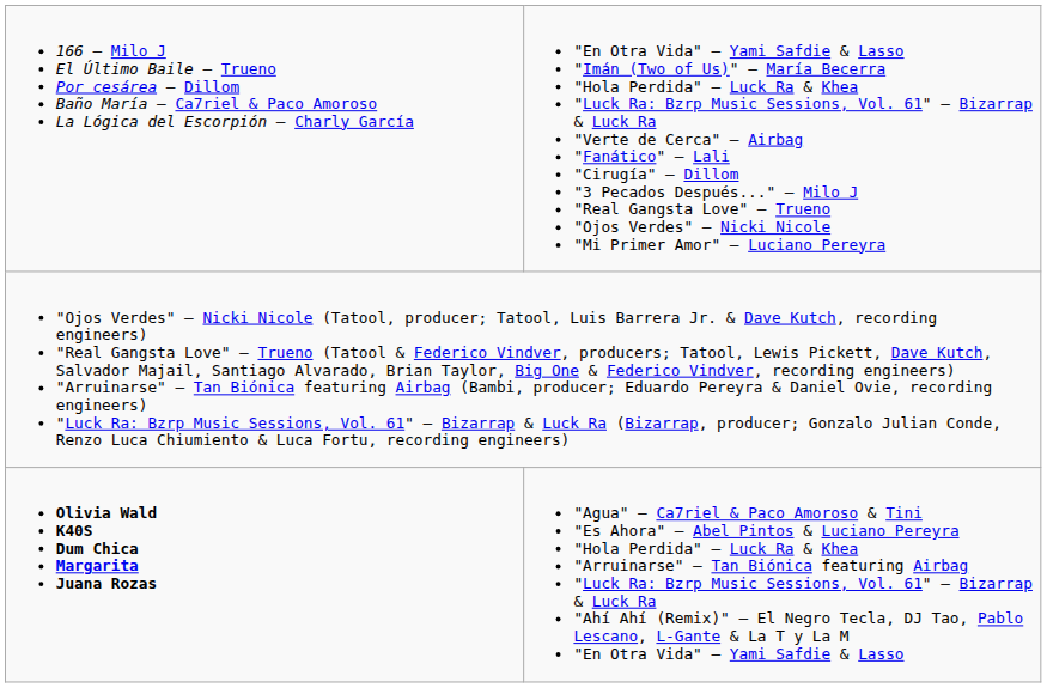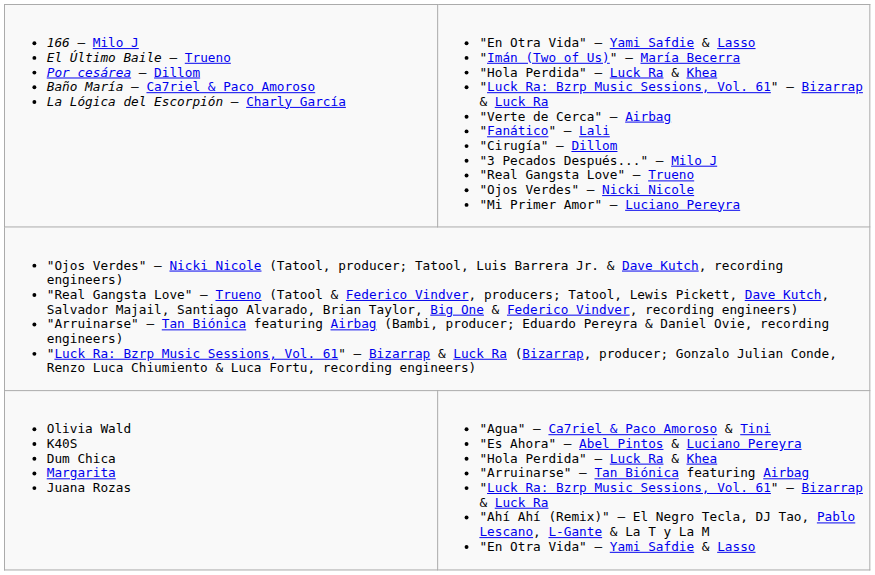Olivia Wald K40S Dum Chica Margarita Juana Rozas | column 1: bold -> normal
